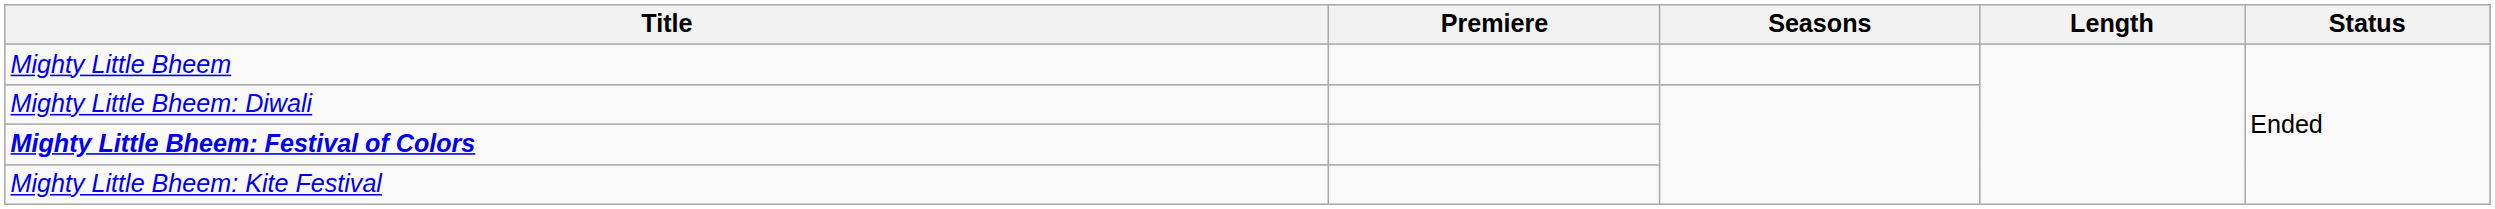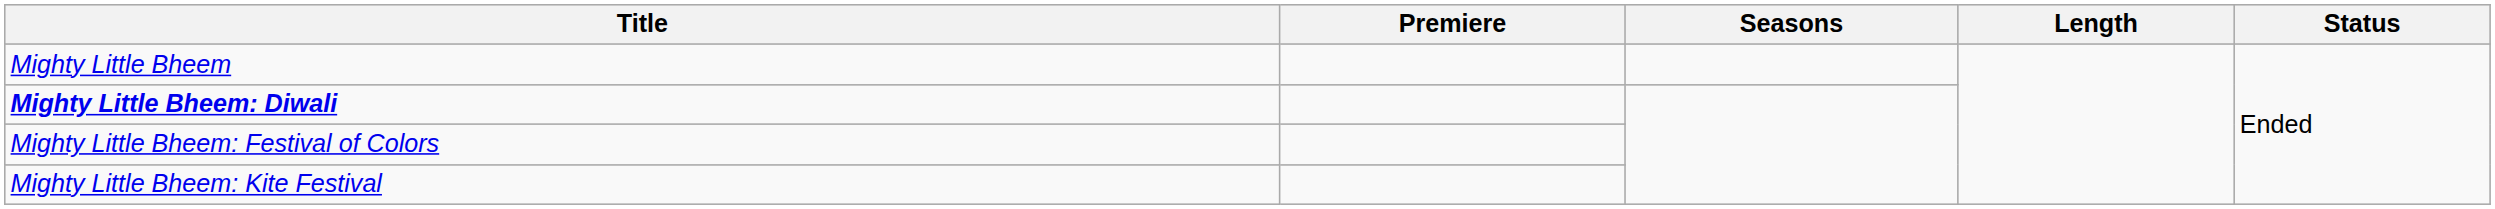Mighty Little Bheem: Diwali | Title: normal -> bold
Mighty Little Bheem: Festival of Colors | Title: bold -> normal
